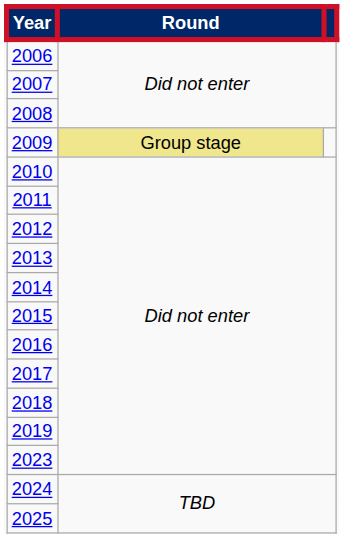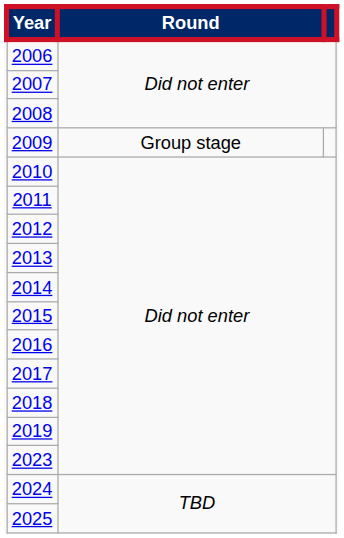2009 | Round: khaki background -> no background
